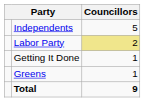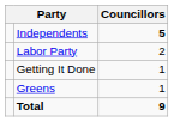Independents | Councillors: normal -> bold
Labor Party | Councillors: khaki background -> no background
